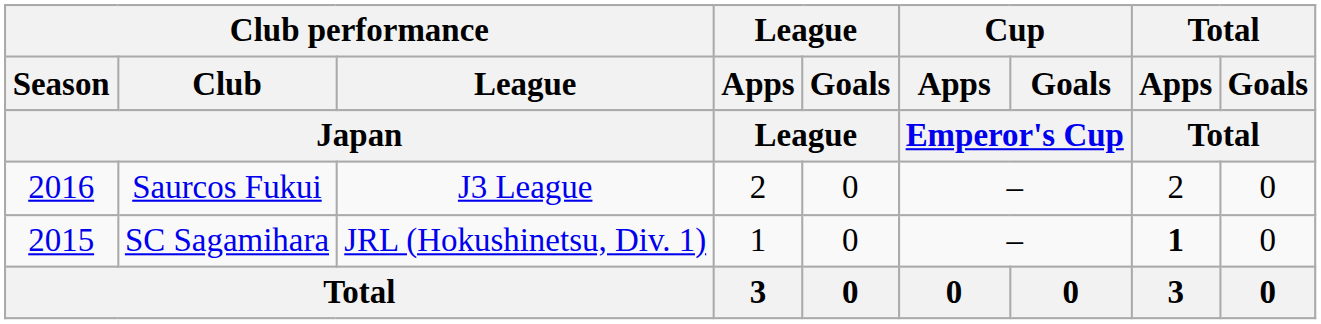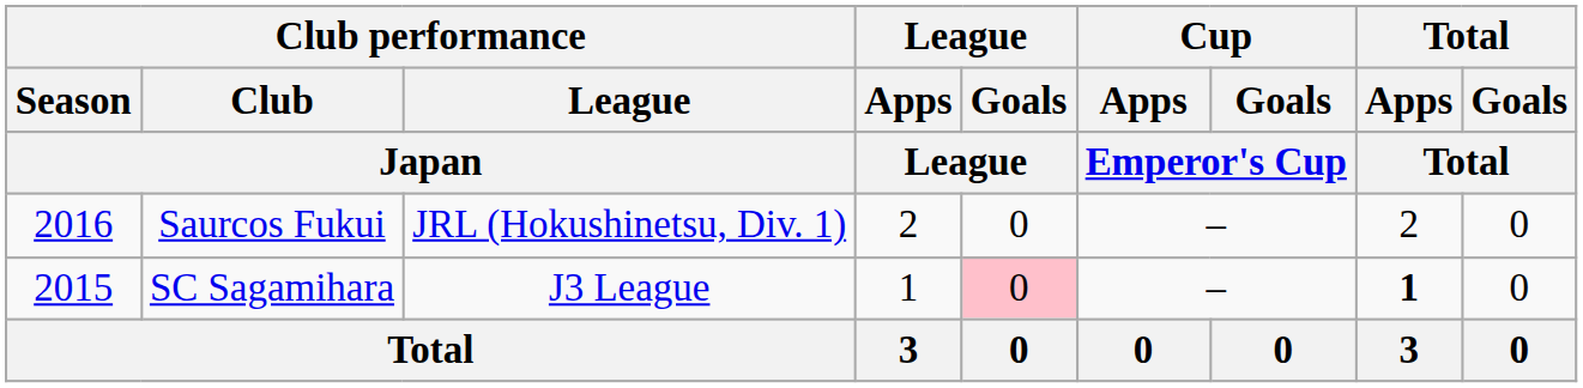Saurcos Fukui | Club performance / League / Japan: J3 League -> JRL (Hokushinetsu, Div. 1)
SC Sagamihara | Club performance / League / Japan: JRL (Hokushinetsu, Div. 1) -> J3 League
SC Sagamihara | League / Goals / League: no background -> pink background
